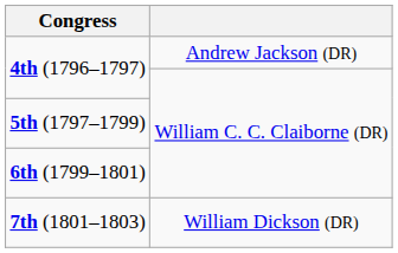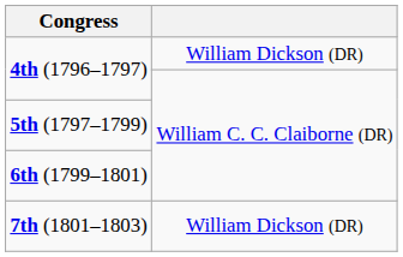row 2 | column 2: Andrew Jackson (DR) -> William Dickson (DR)
